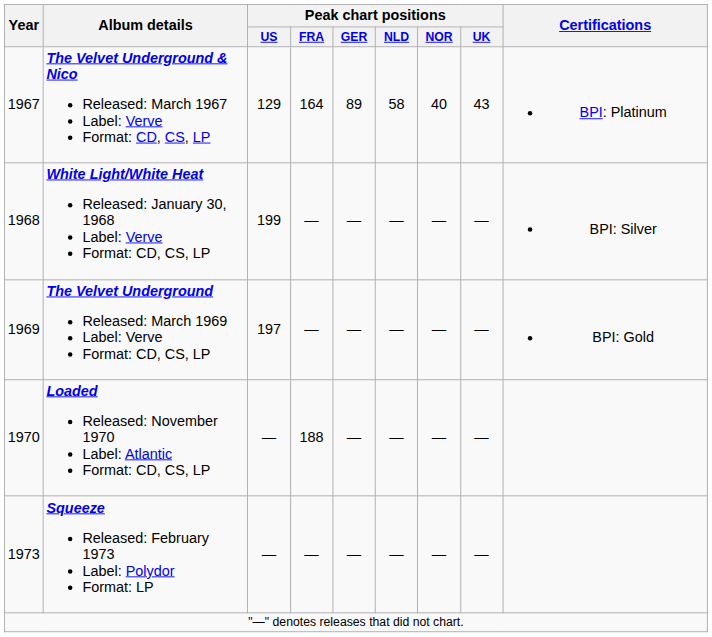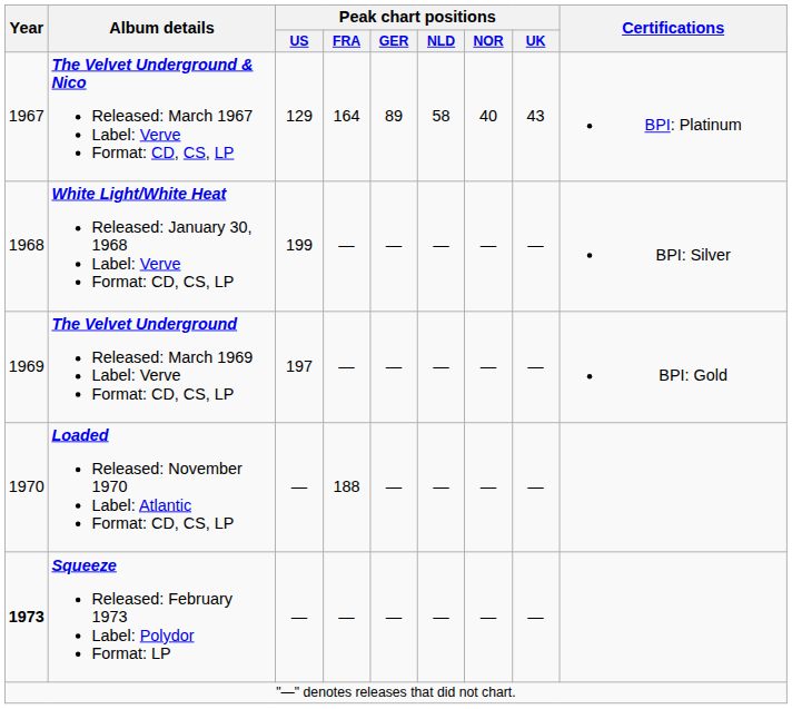Squeeze Released: February 1973 Label: Polydor Format: LP | Year: normal -> bold
